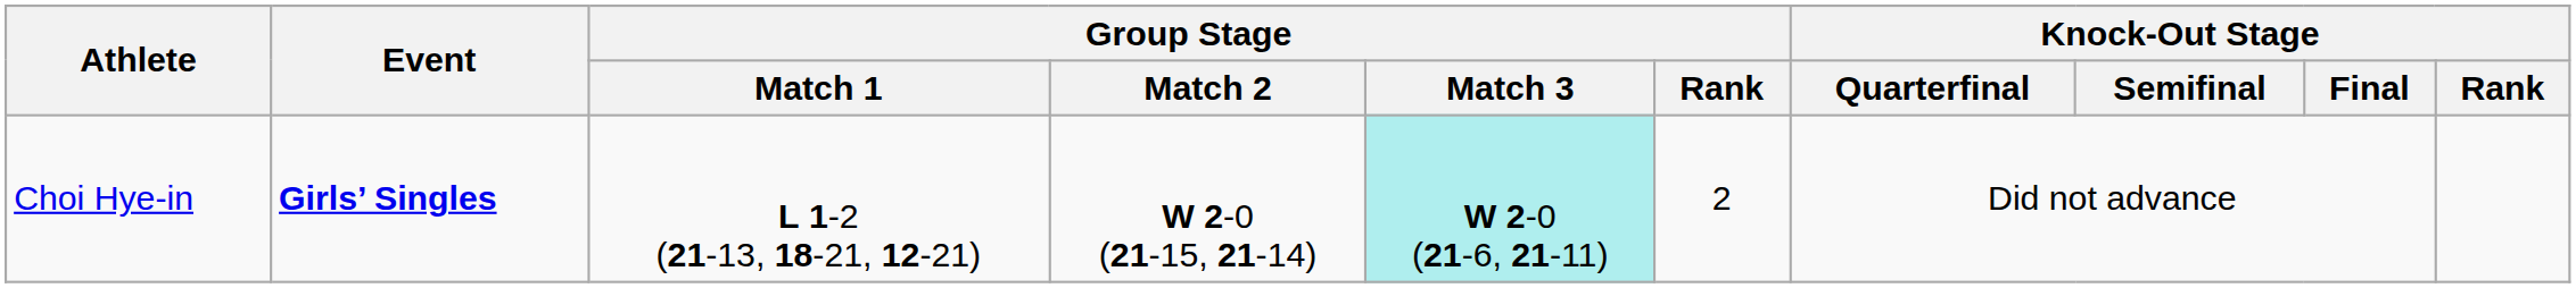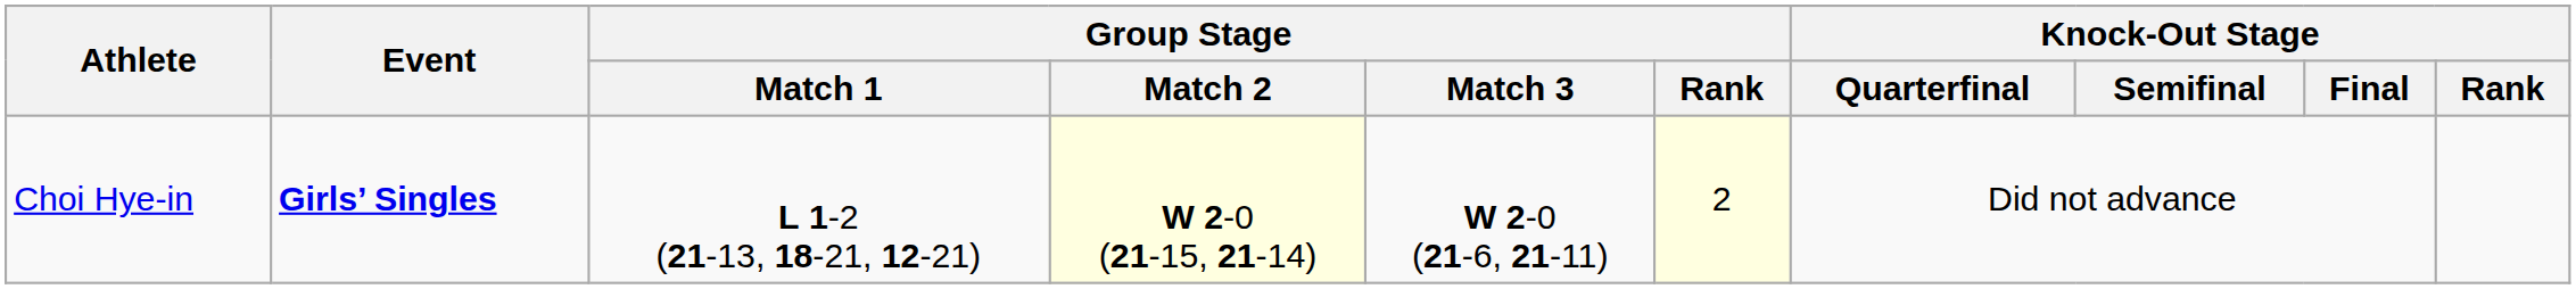Choi Hye-in | Group Stage / Match 2: no background -> lightyellow background
Choi Hye-in | Group Stage / Match 3: paleturquoise background -> no background
Choi Hye-in | Group Stage / Rank: no background -> lightyellow background
